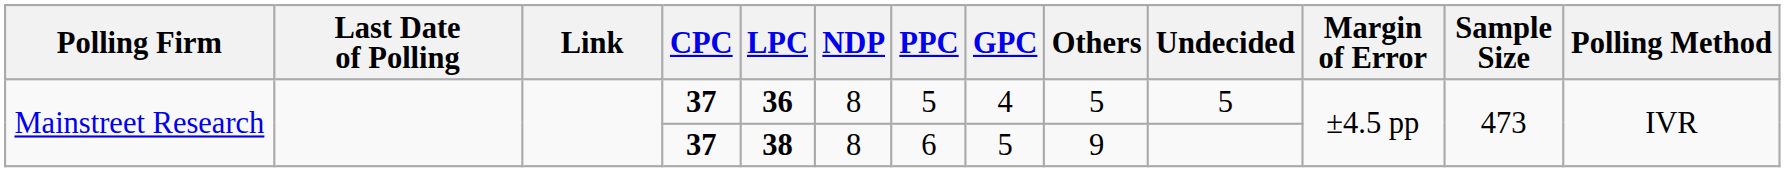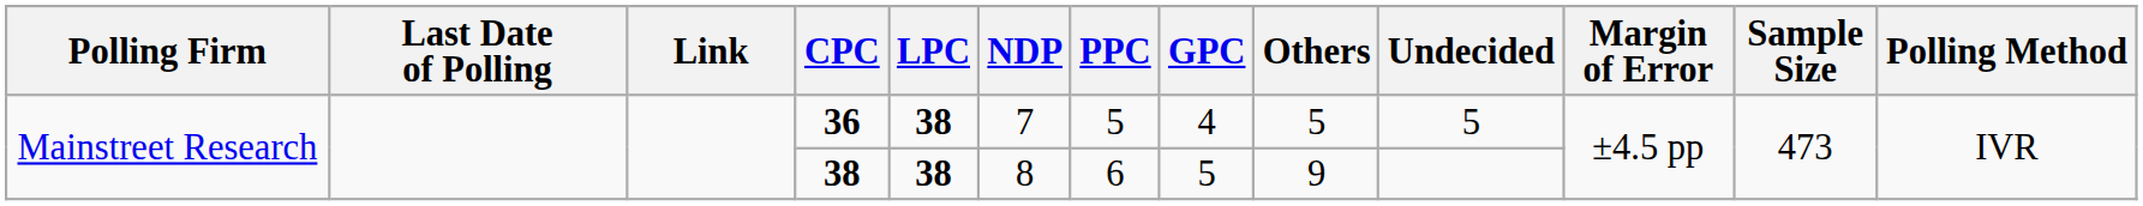row 2 | CPC: 37 -> 36
row 2 | LPC: 36 -> 38
row 2 | NDP: 8 -> 7
row 3 | CPC: 37 -> 38
